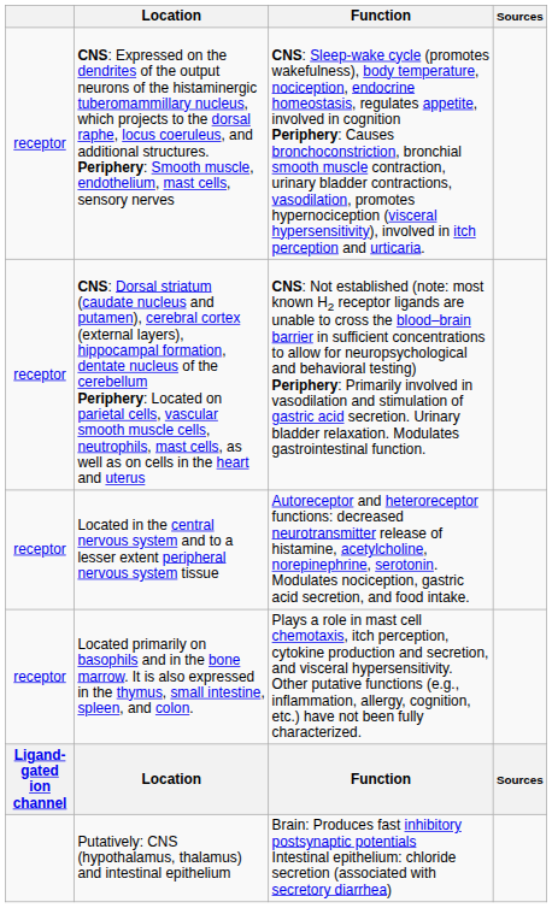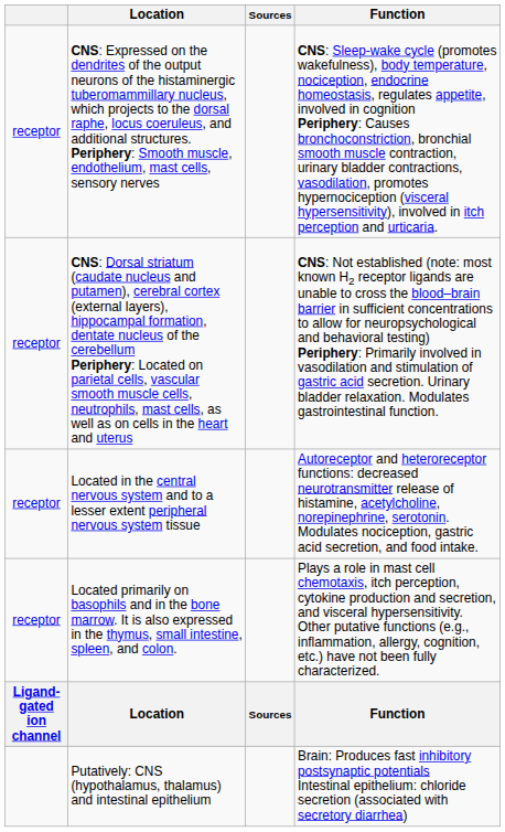columns swapped: Function <-> Sources
